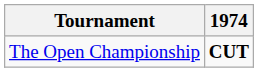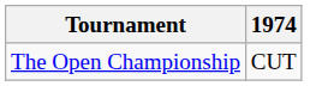The Open Championship | 1974: bold -> normal
